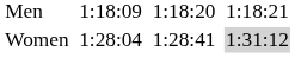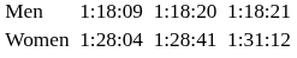Women | column 4: lightgrey background -> no background
